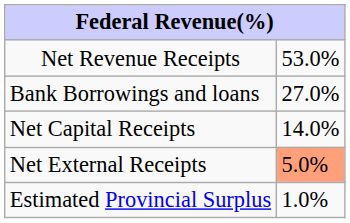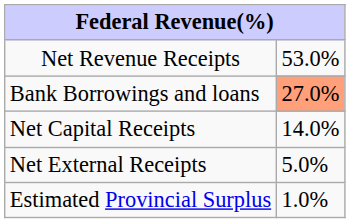Bank Borrowings and loans | column 2: no background -> lightsalmon background
Net External Receipts | column 2: lightsalmon background -> no background
